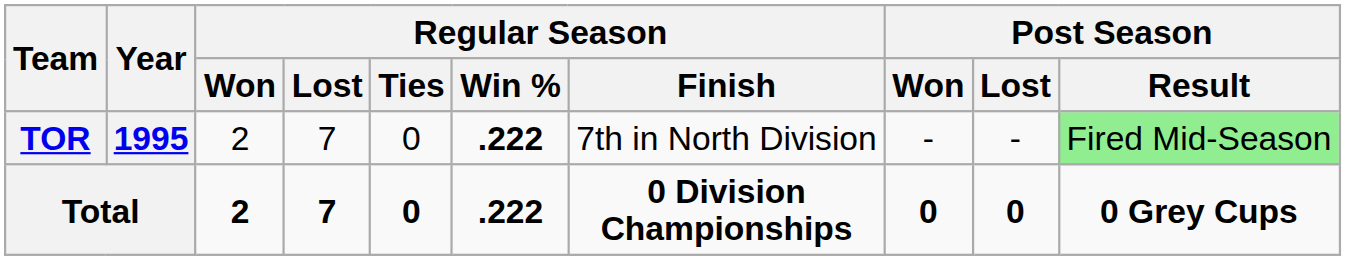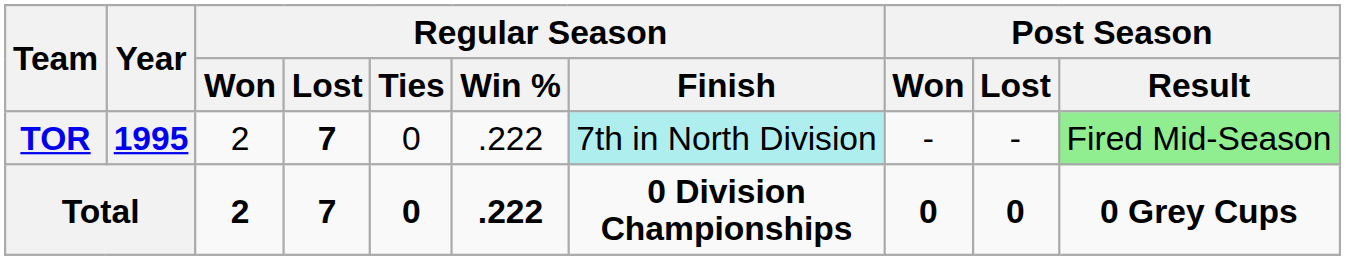TOR | Regular Season / Lost: normal -> bold
TOR | Regular Season / Win %: bold -> normal
TOR | Regular Season / Finish: no background -> paleturquoise background
